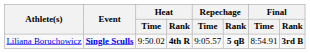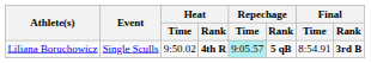Liliana Boruchowicz | Event: bold -> normal
Liliana Boruchowicz | Repechage / Time: no background -> paleturquoise background
